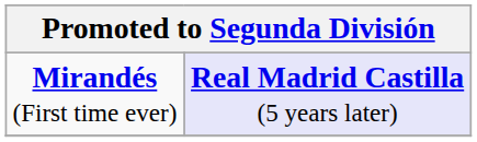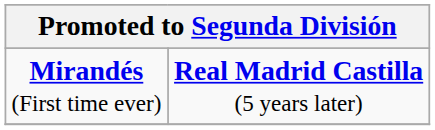Mirandés (First time ever) | column 2: lavender background -> no background
